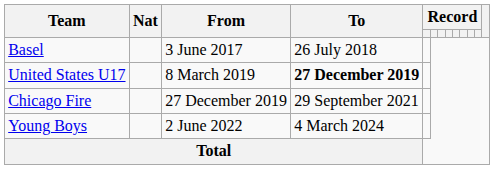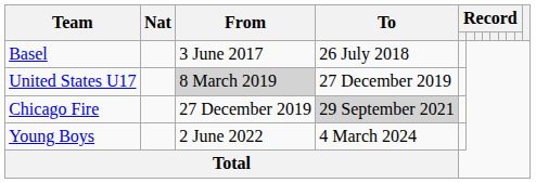United States U17 | From: no background -> lightgrey background
United States U17 | To: bold -> normal
Chicago Fire | To: no background -> lightgrey background
